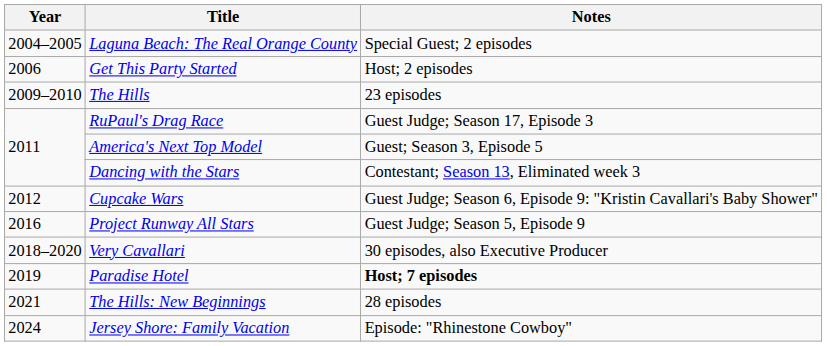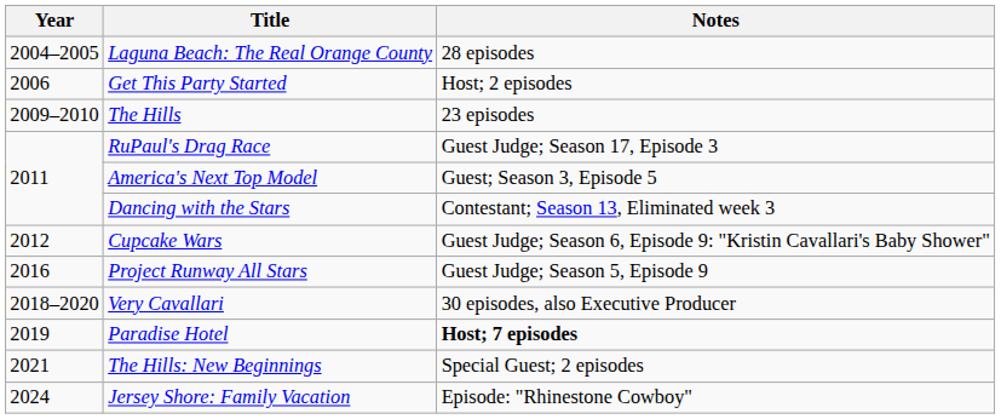Laguna Beach: The Real Orange County | Notes: Special Guest; 2 episodes -> 28 episodes
The Hills: New Beginnings | Notes: 28 episodes -> Special Guest; 2 episodes
